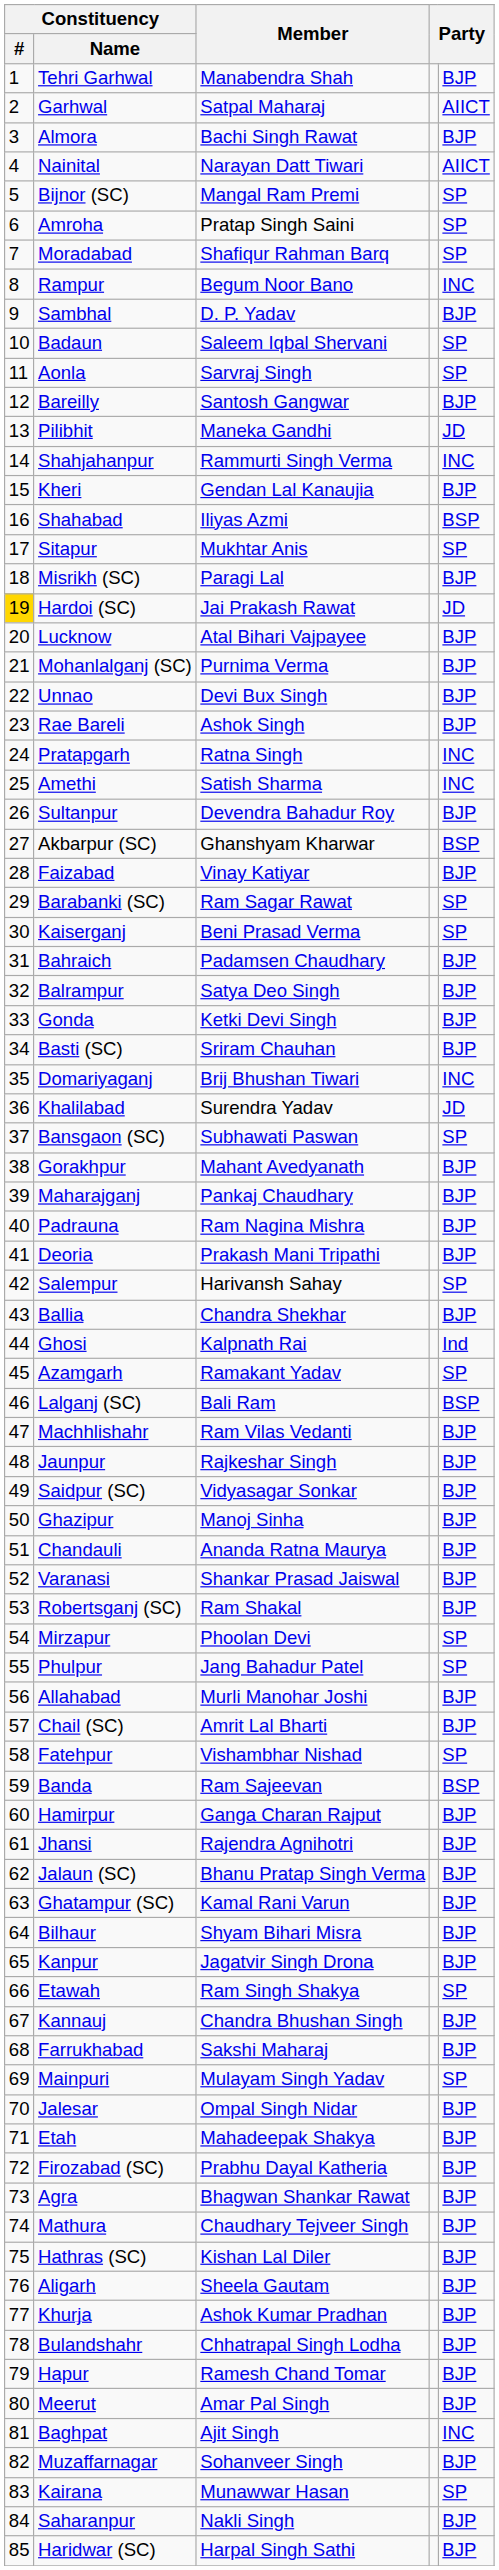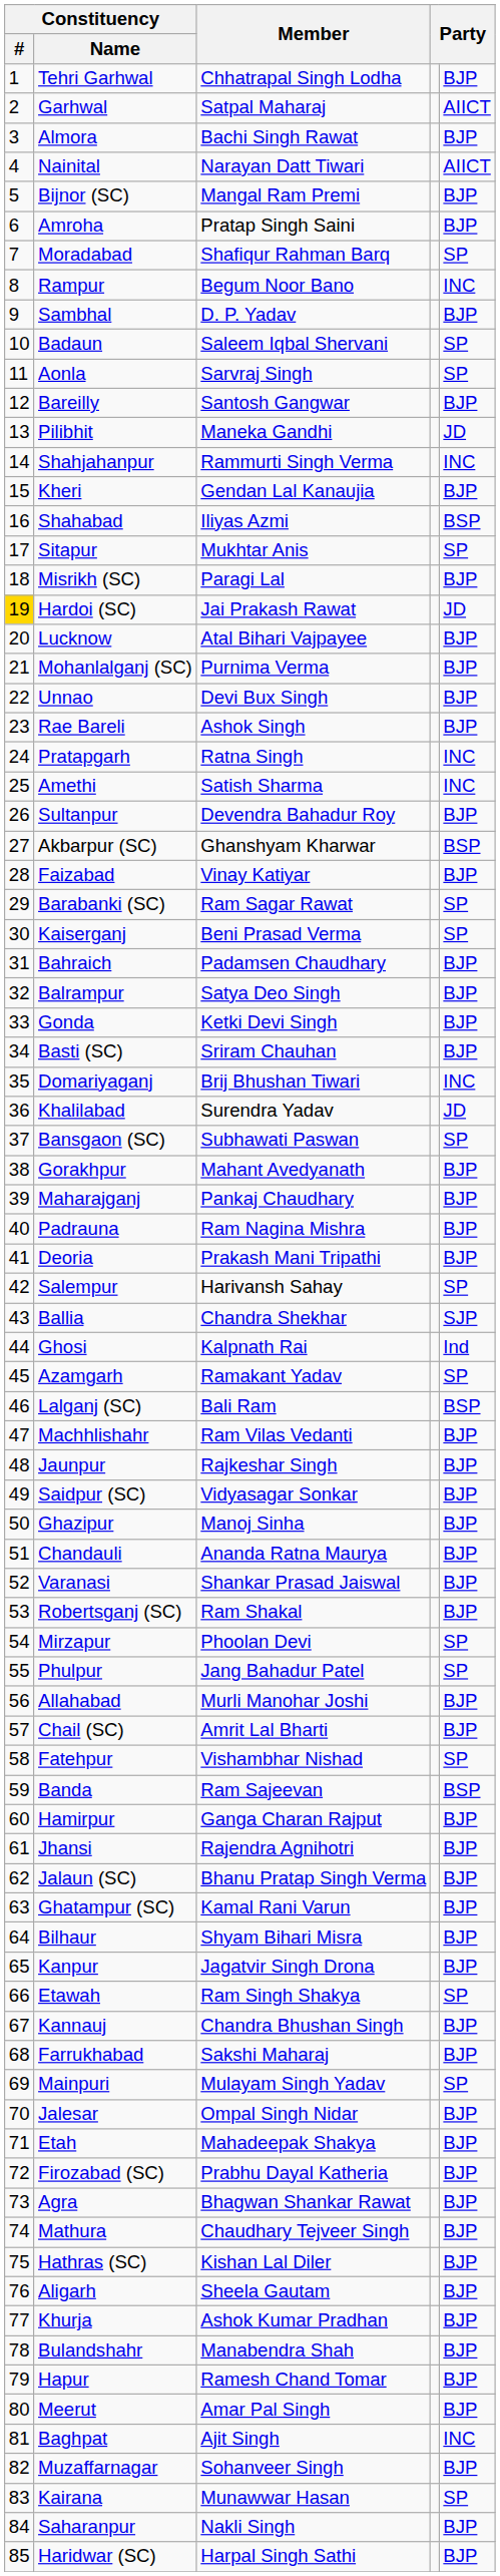Tehri Garhwal | Member: Manabendra Shah -> Chhatrapal Singh Lodha
Bijnor (SC) | column 5: SP -> BJP
Amroha | column 5: SP -> BJP
Ballia | column 5: BJP -> SJP
Bulandshahr | Member: Chhatrapal Singh Lodha -> Manabendra Shah
